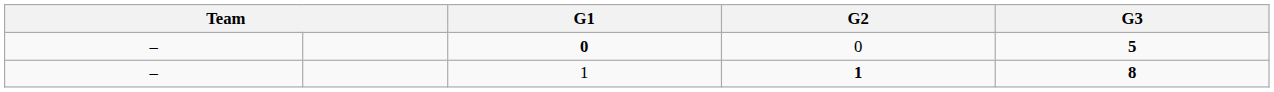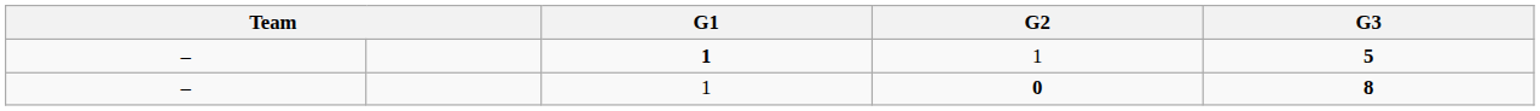row 2 | G1: 0 -> 1
row 2 | G2: 0 -> 1
row 3 | G2: 1 -> 0
